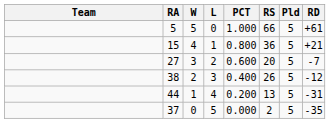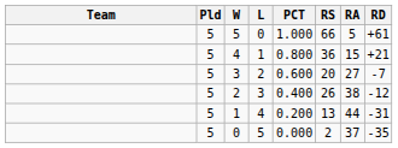columns swapped: Pld <-> RA
